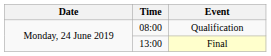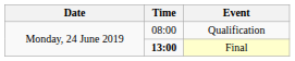Final | Time: normal -> bold
